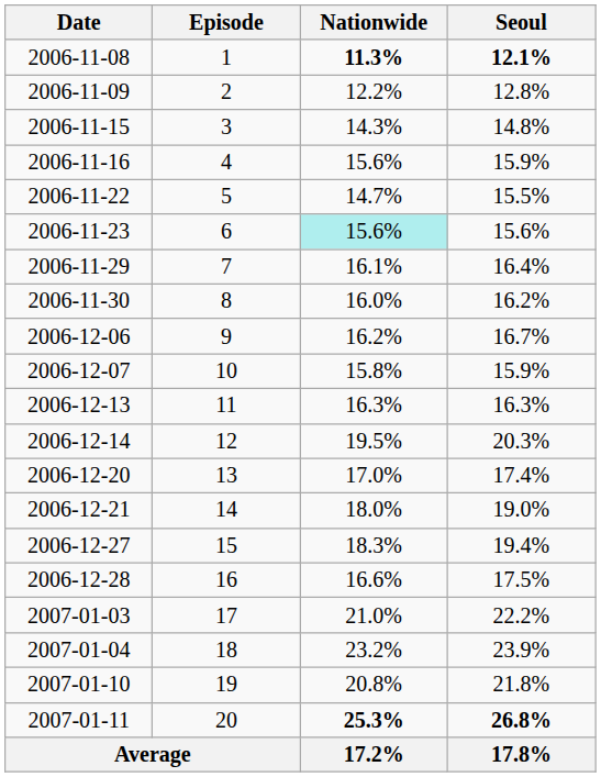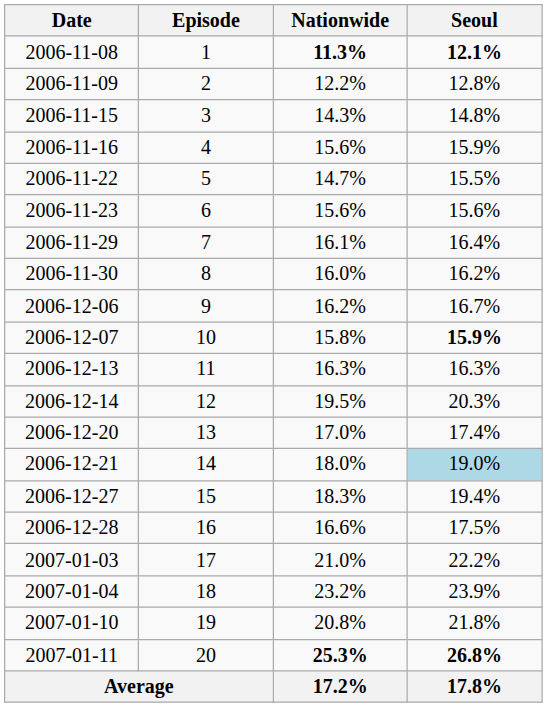2006-11-23 | Nationwide: paleturquoise background -> no background
2006-12-07 | Seoul: normal -> bold
2006-12-21 | Seoul: no background -> lightblue background
